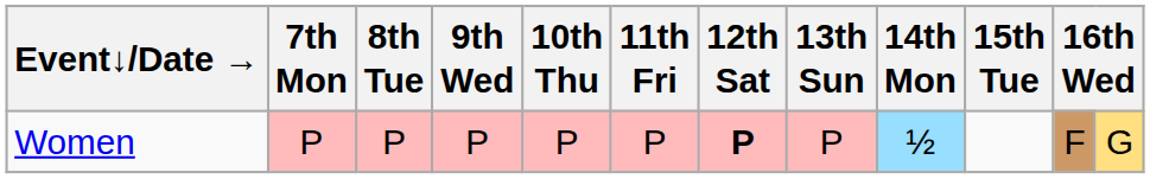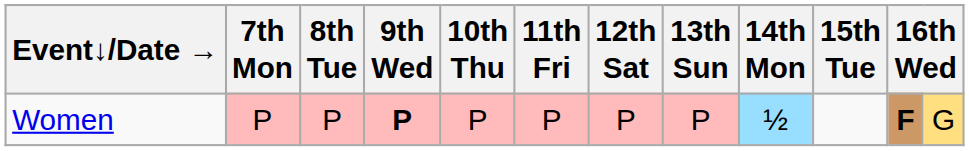Women | 9th Wed: normal -> bold
Women | 12th Sat: bold -> normal
Women | column 11: normal -> bold
